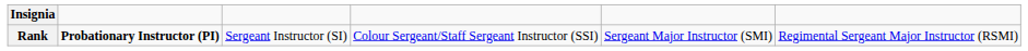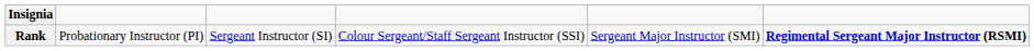Rank | column 2: bold -> normal
Rank | column 6: normal -> bold
